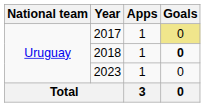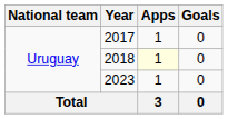2017 | Goals: khaki background -> no background
2018 | Apps: no background -> lightyellow background
2018 | Goals: bold -> normal
